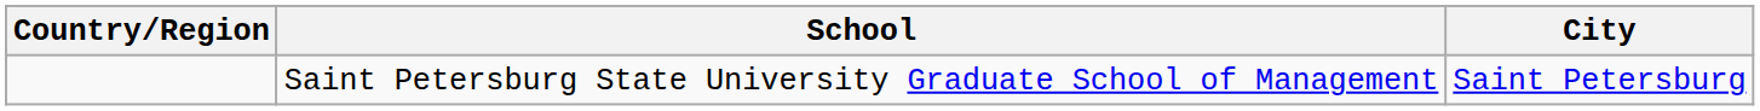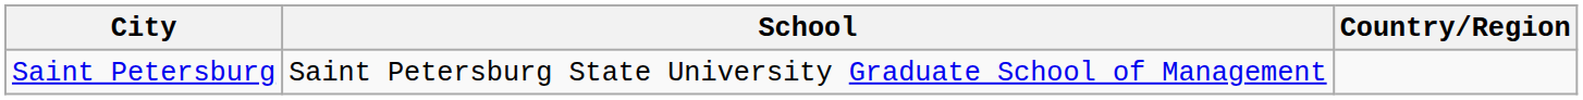columns swapped: Country/Region <-> City
